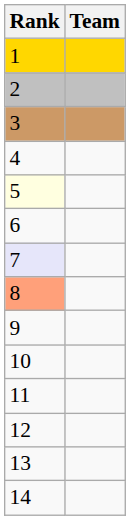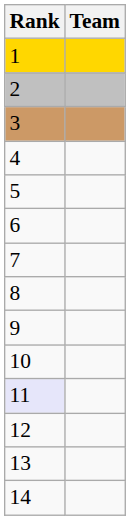5 | Rank: lightyellow background -> no background
7 | Rank: lavender background -> no background
8 | Rank: lightsalmon background -> no background
11 | Rank: no background -> lavender background
